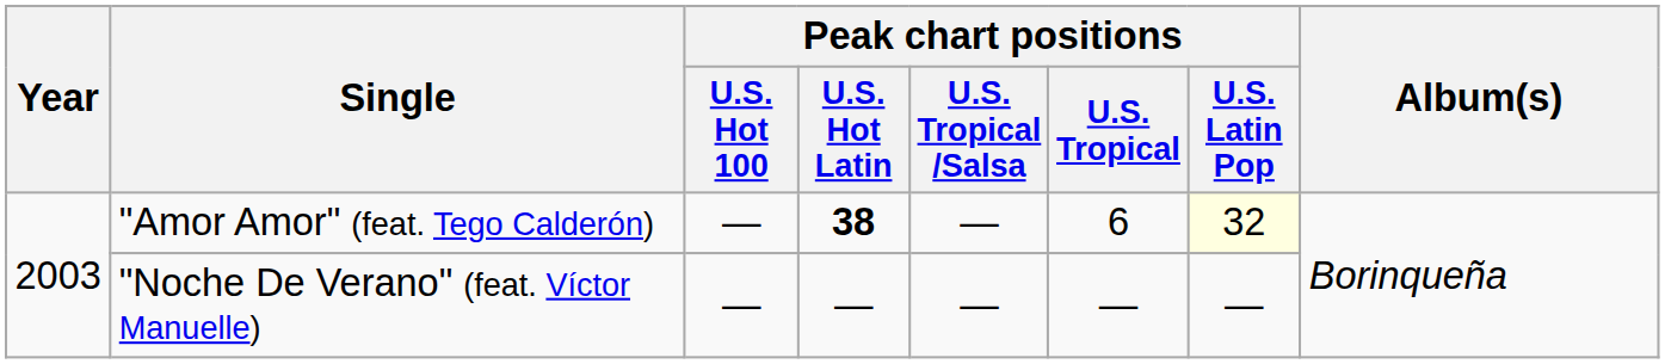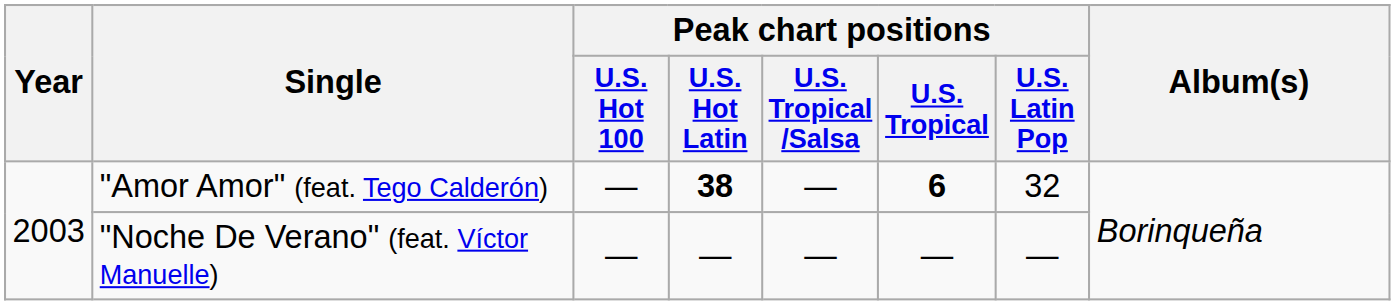"Amor Amor" (feat. Tego Calderón) | Peak chart positions / U.S. Tropical: normal -> bold
"Amor Amor" (feat. Tego Calderón) | Peak chart positions / U.S. Latin Pop: lightyellow background -> no background
